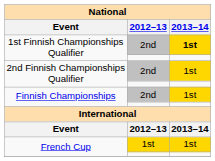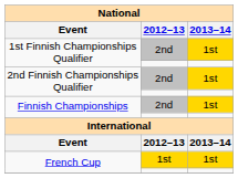1st Finnish Championships Qualifier / 2nd | 2013–14: bold -> normal
